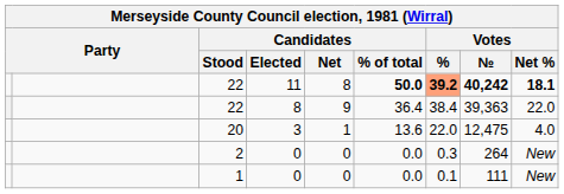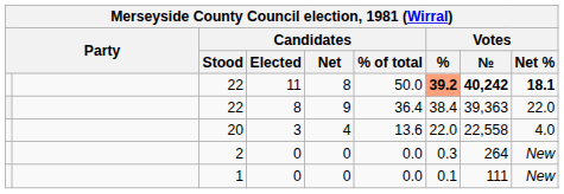22 / 11 | Candidates / % of total: bold -> normal
20 | Candidates / Net: 1 -> 4
20 | Votes / №: 12,475 -> 22,558
